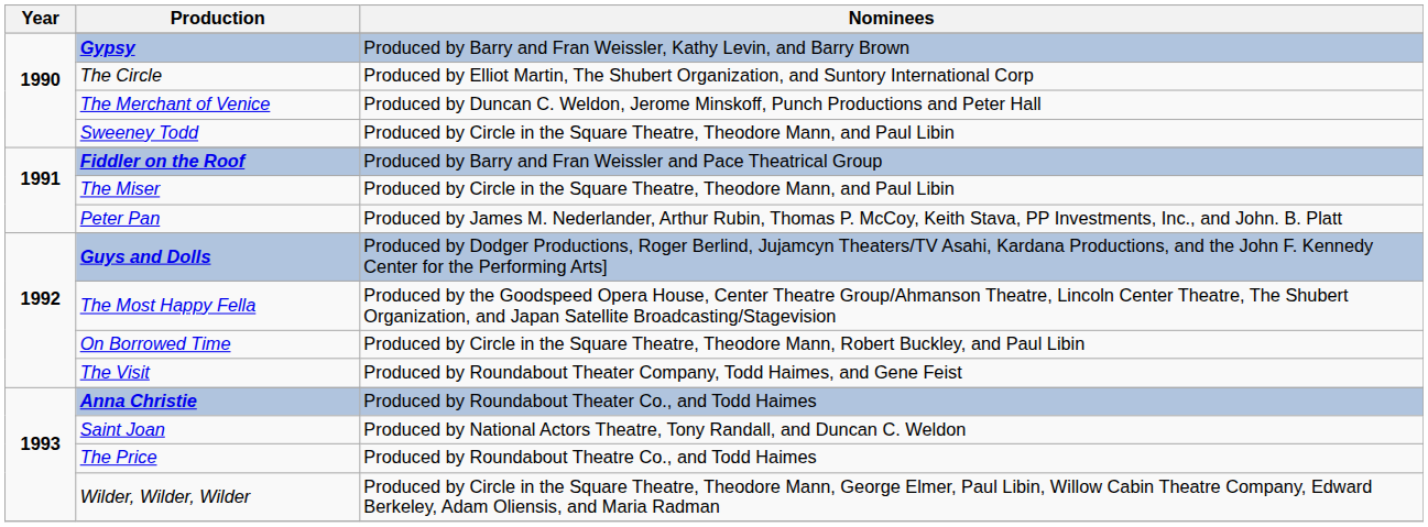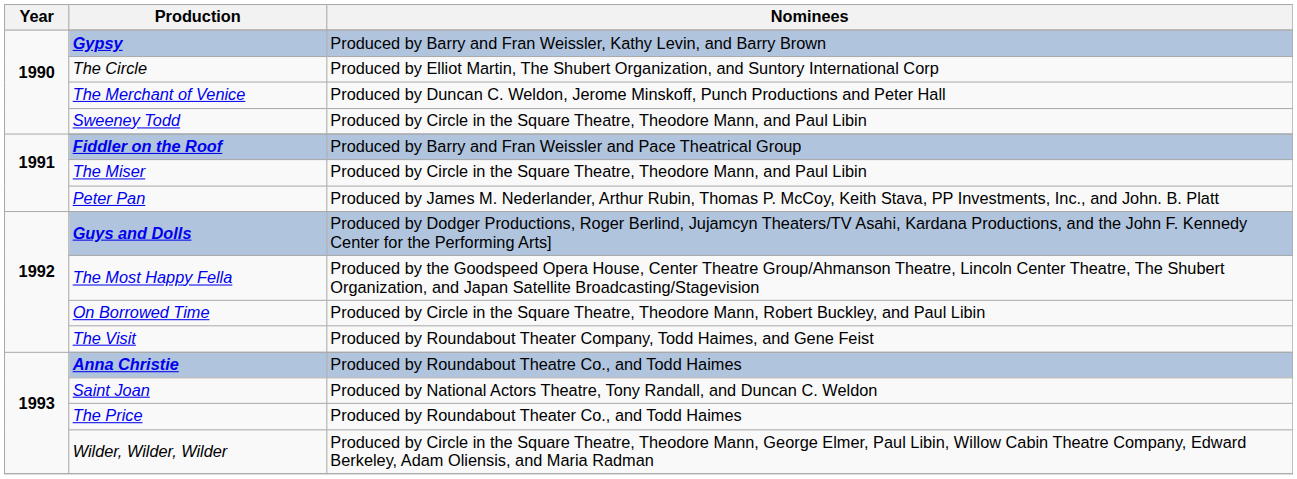Anna Christie | Nominees: Produced by Roundabout Theater Co., and Todd Haimes -> Produced by Roundabout Theatre Co., and Todd Haimes
The Price | Nominees: Produced by Roundabout Theatre Co., and Todd Haimes -> Produced by Roundabout Theater Co., and Todd Haimes
